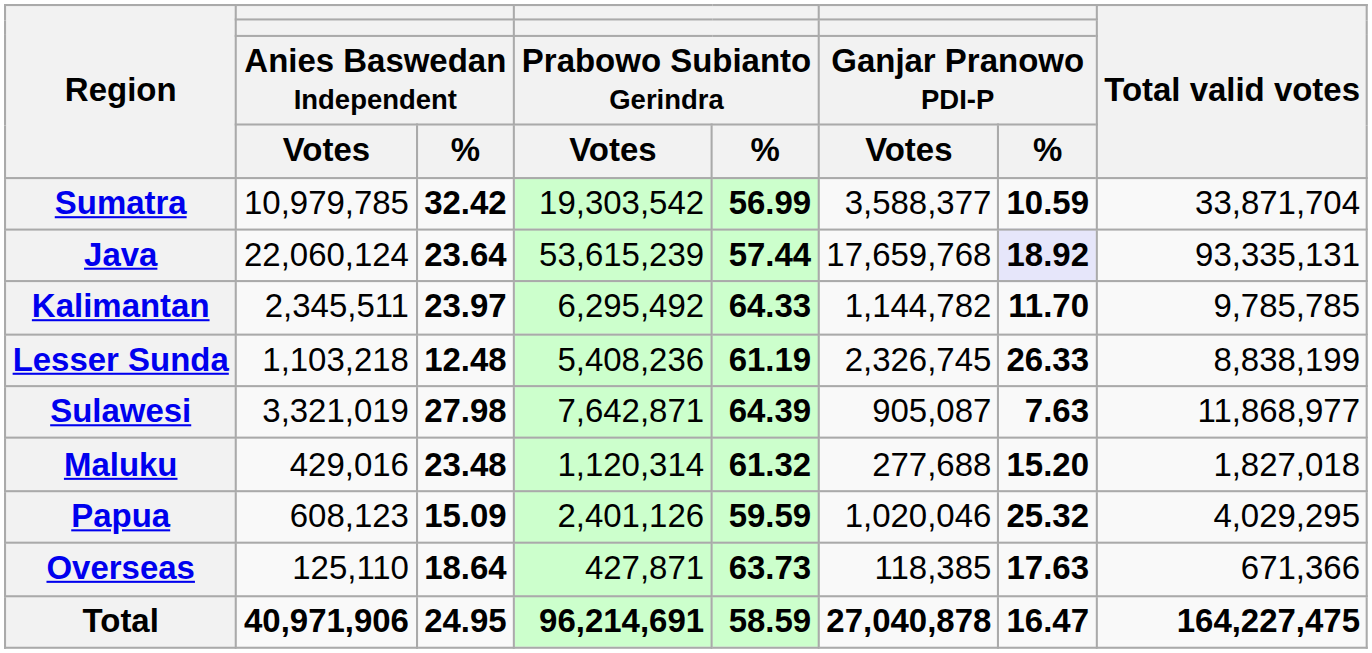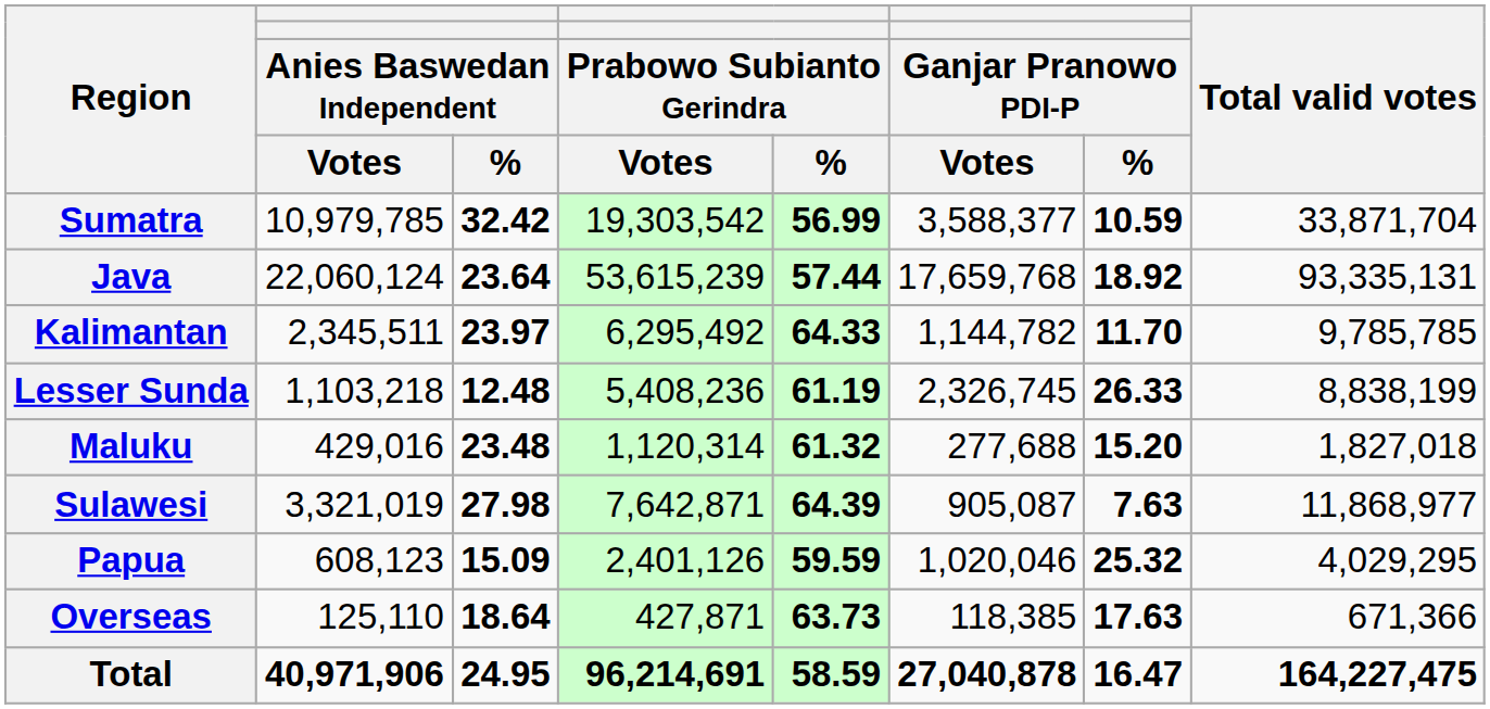Java | Ganjar Pranowo PDI-P / %: lavender background -> no background
rows swapped: Sulawesi <-> Maluku
